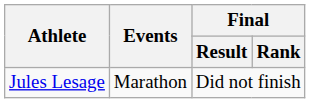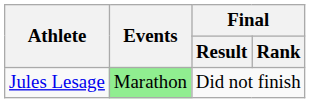Jules Lesage | Events: no background -> lightgreen background
